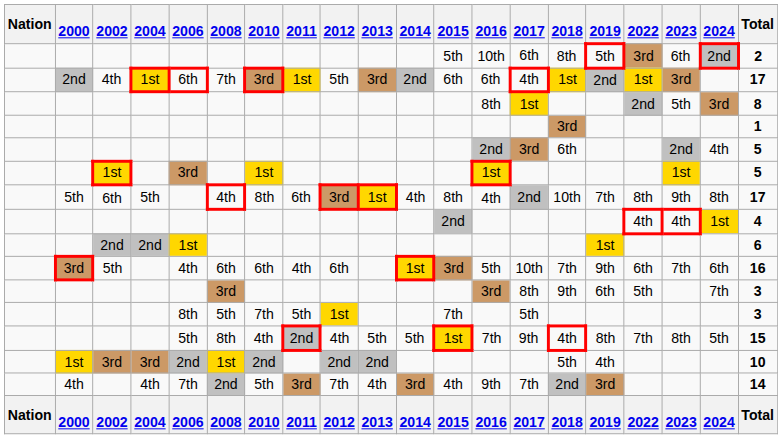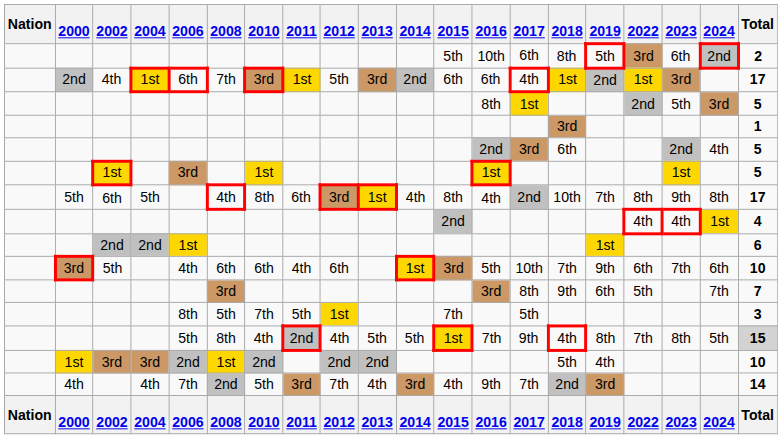row 4 | Total: 8 -> 5
row 11 | Total: 16 -> 10
row 12 | Total: 3 -> 7
row 14 | Total: no background -> lightgrey background
